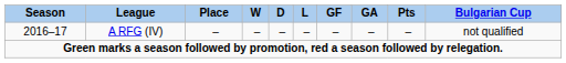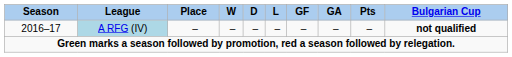2016–17 | League: no background -> lightblue background
2016–17 | Bulgarian Cup: normal -> bold
